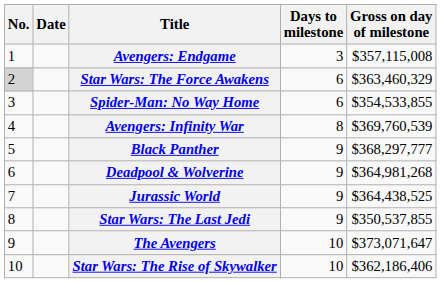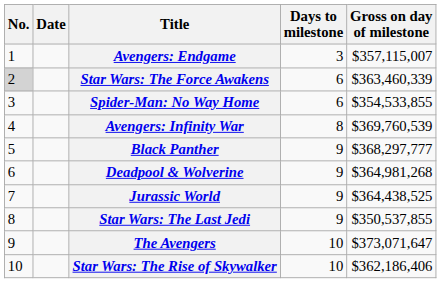Avengers: Endgame | Gross on day of milestone: $357,115,008 -> $357,115,007
Star Wars: The Force Awakens | Gross on day of milestone: $363,460,329 -> $363,460,339
